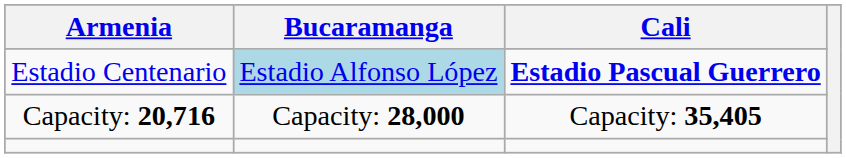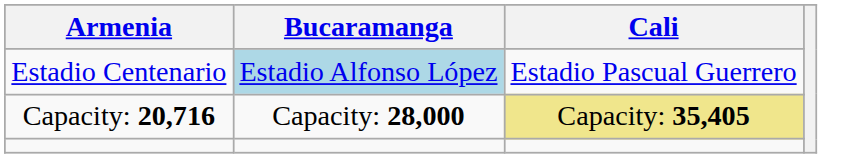Estadio Centenario | Cali: bold -> normal
Capacity: 20,716 | Cali: no background -> khaki background
